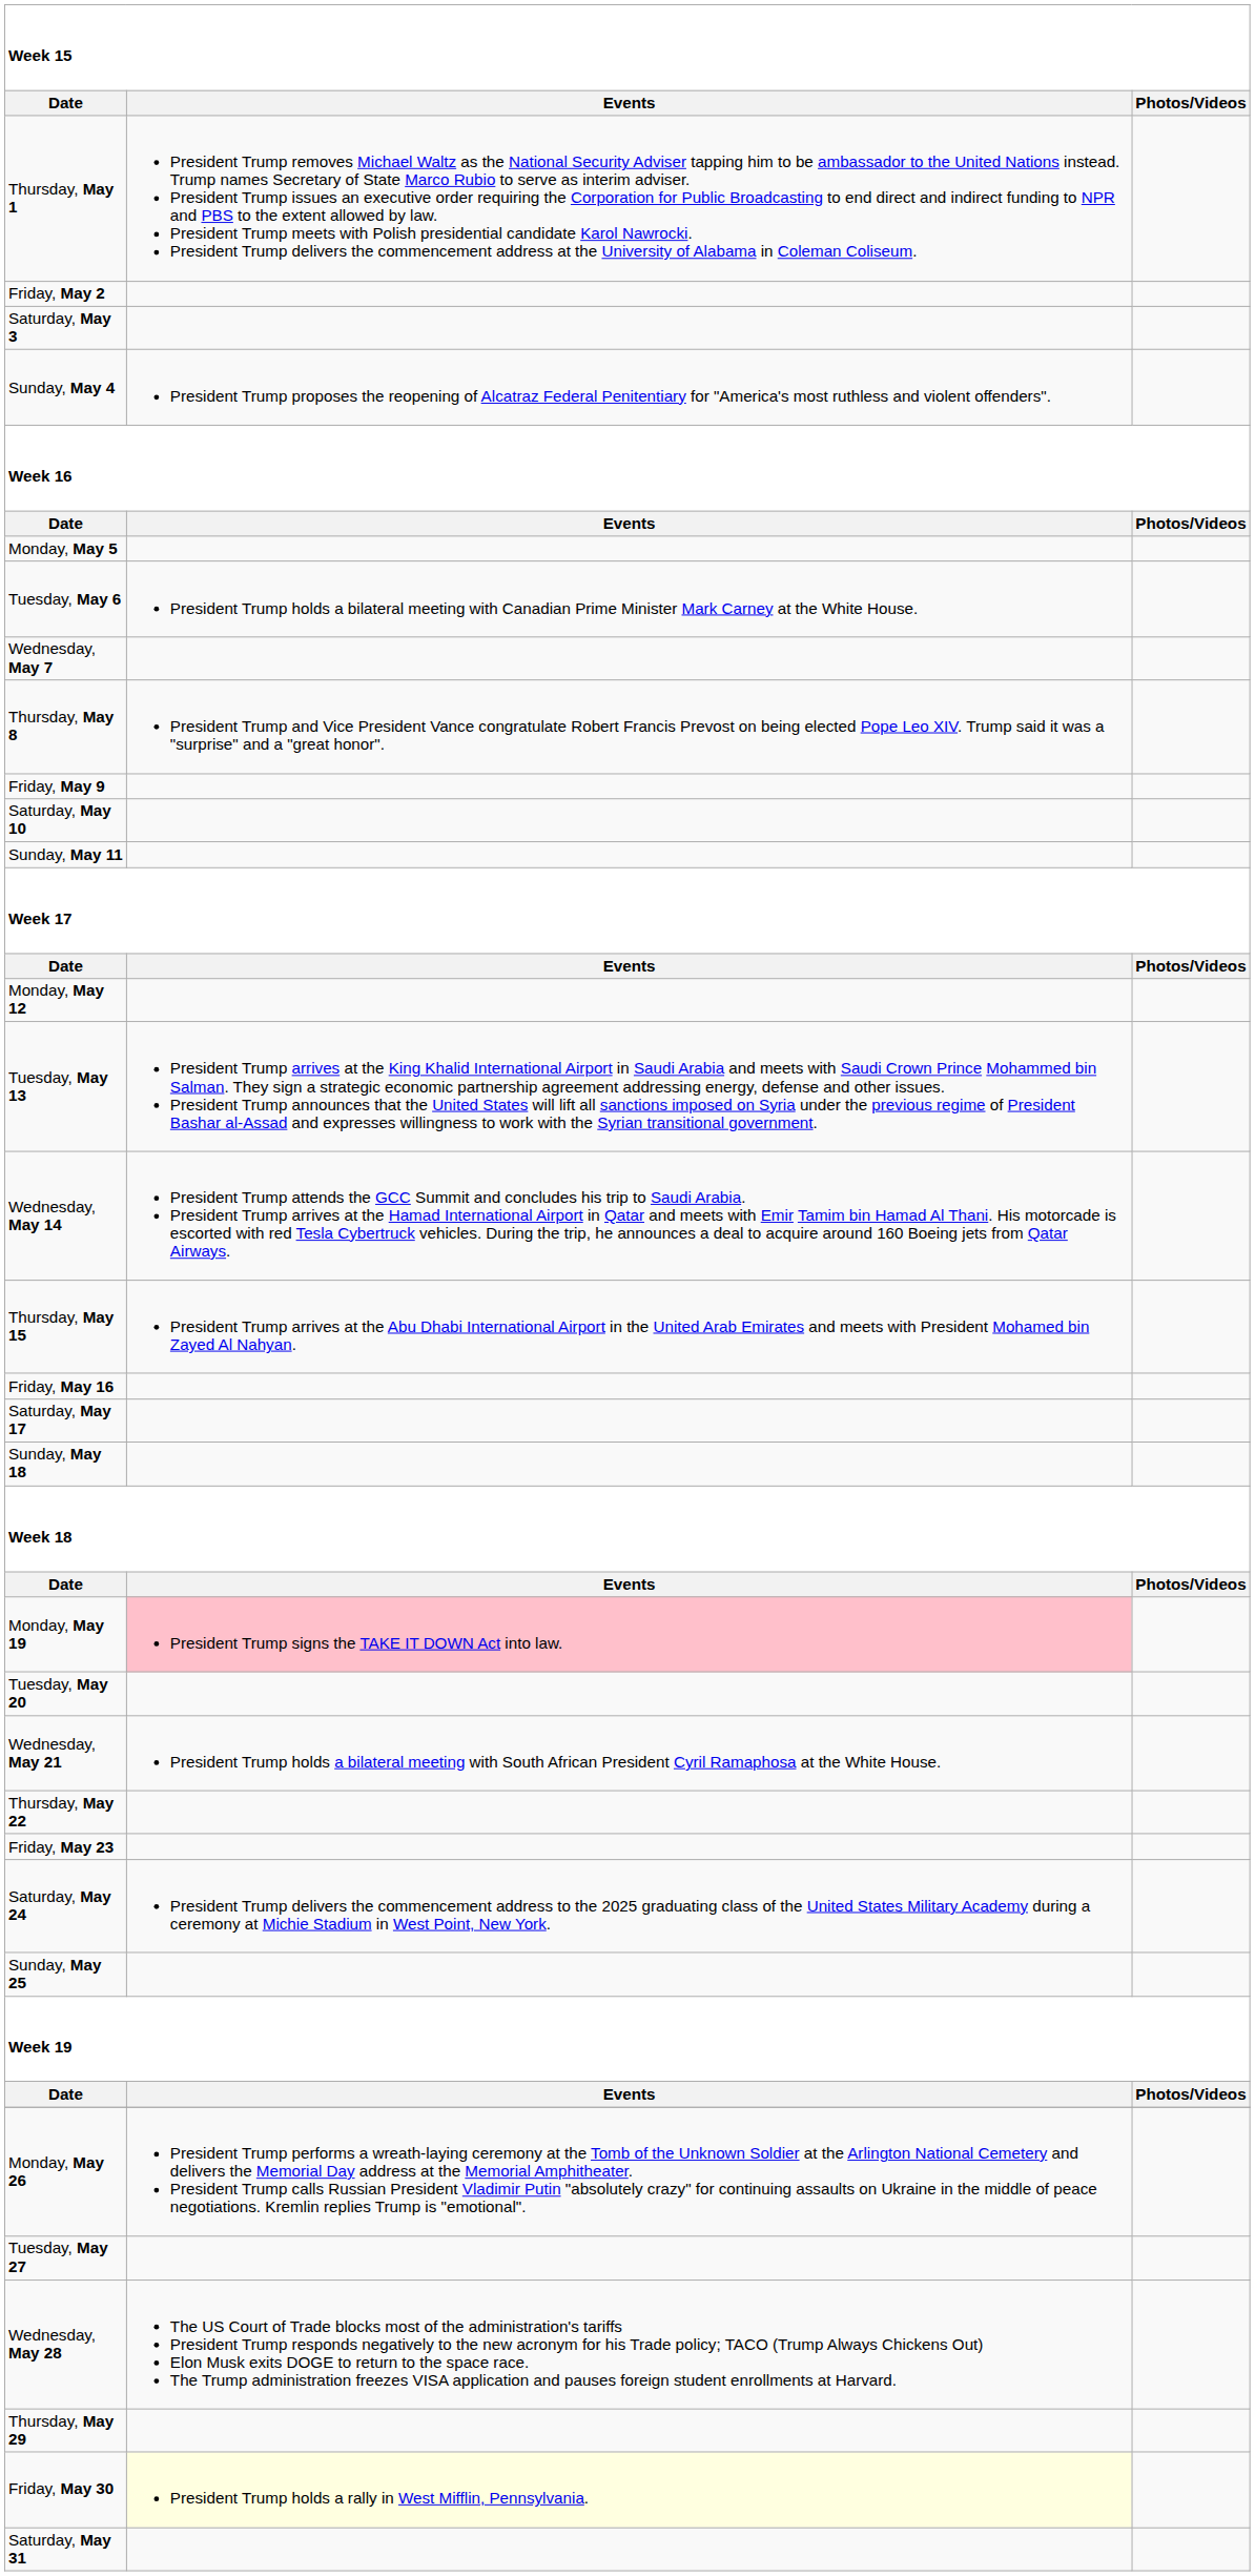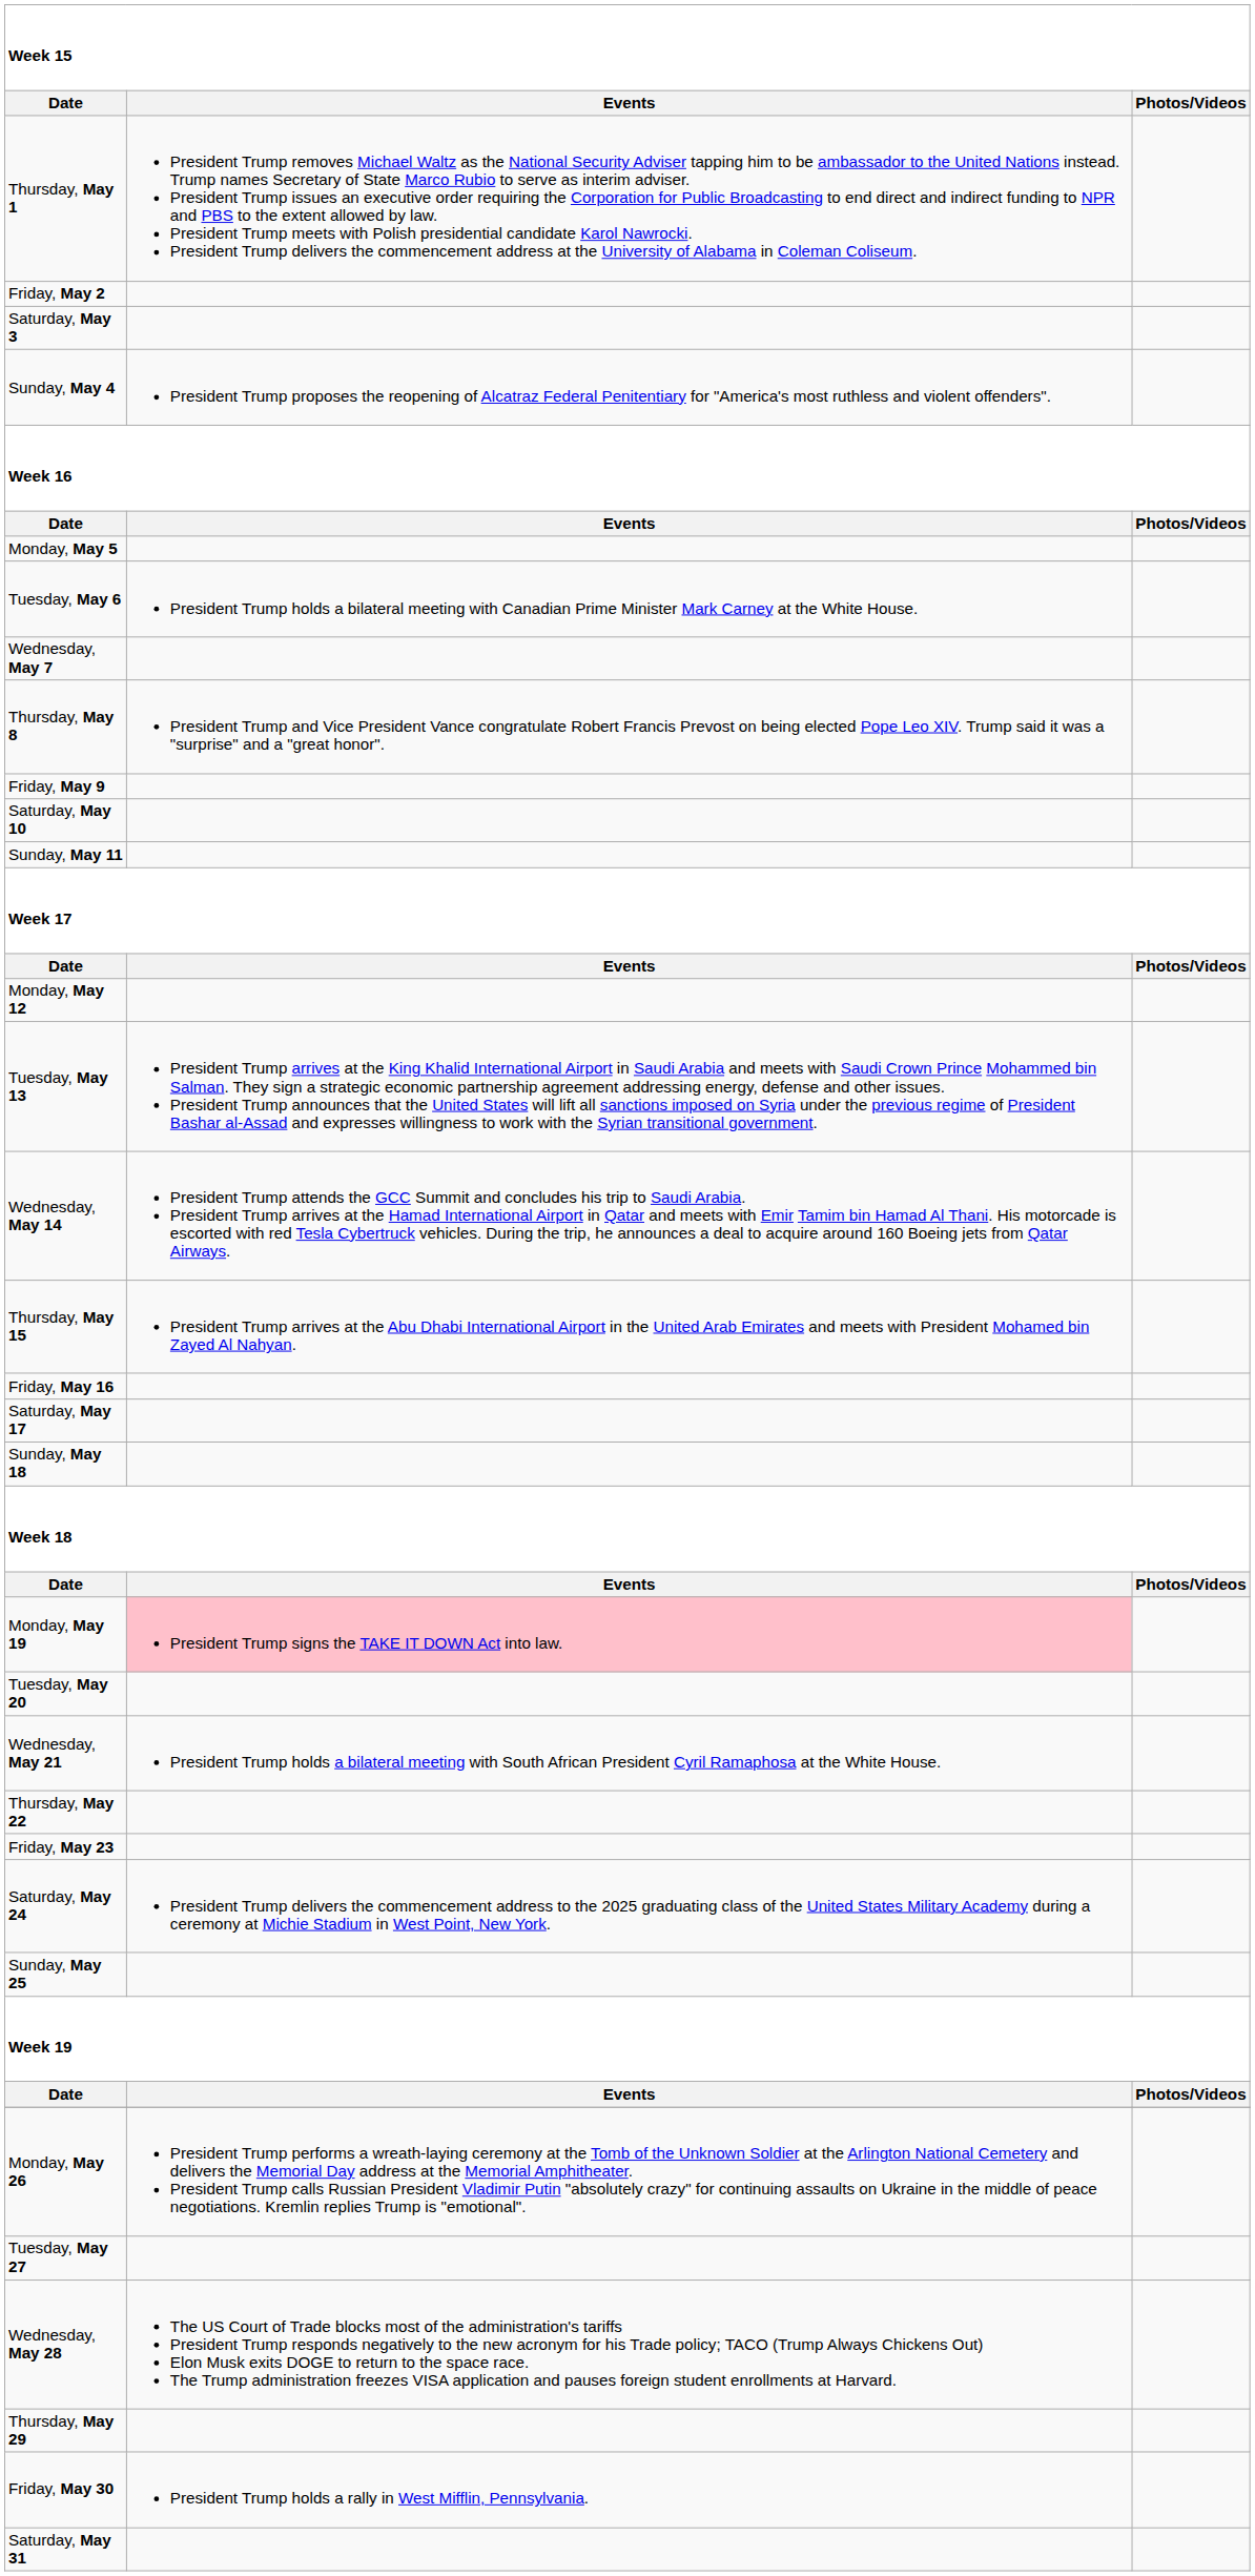Friday, May 30 | column 2: lightyellow background -> no background
